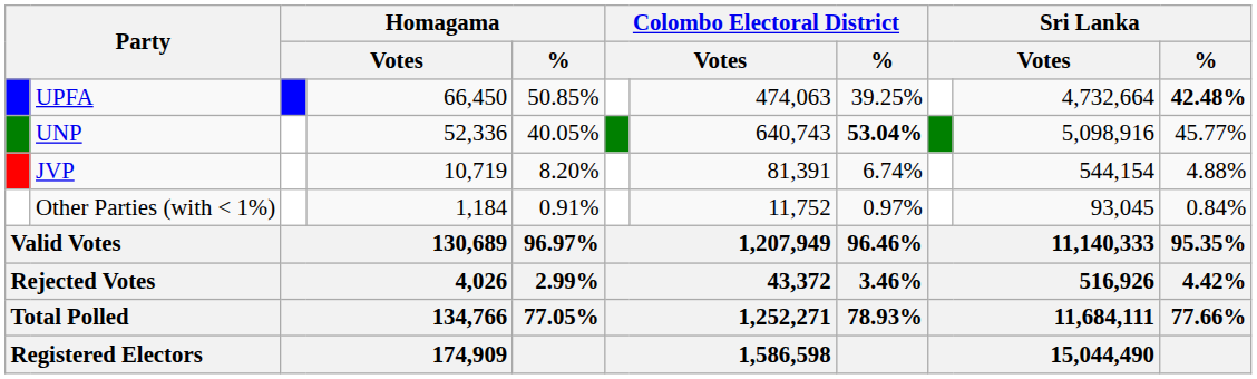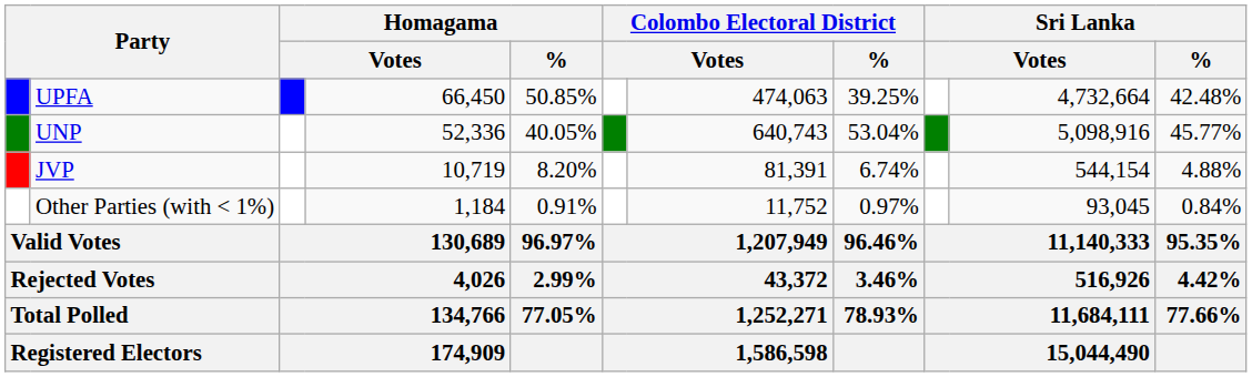UPFA | Sri Lanka / %: bold -> normal
UNP | Colombo Electoral District / %: bold -> normal
